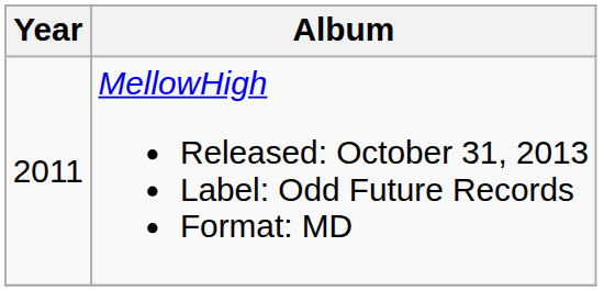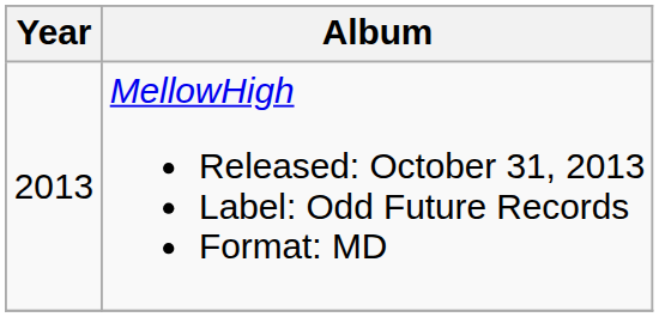row 2 | Year: 2011 -> 2013
